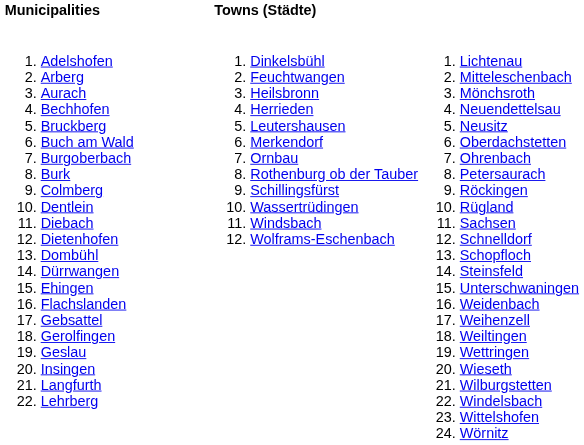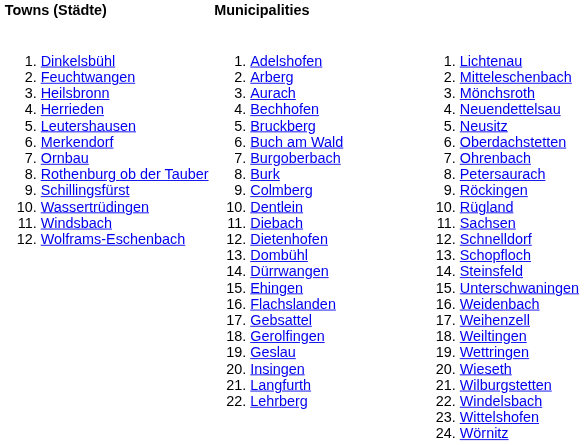columns swapped: Towns (Städte) <-> Municipalities
